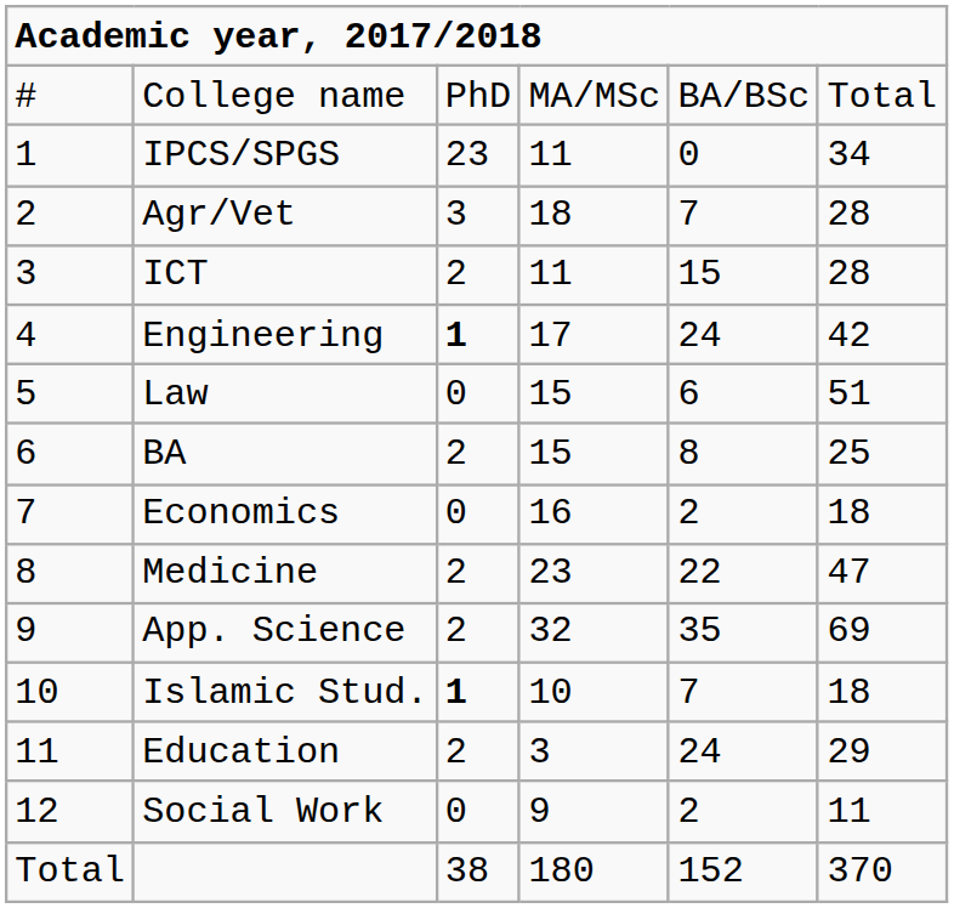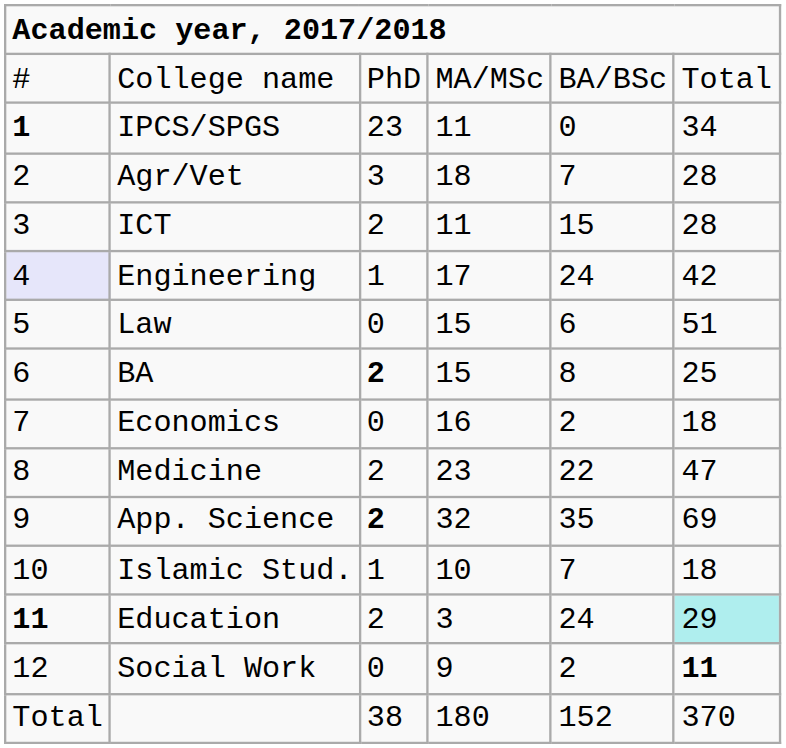IPCS/SPGS | column 1: normal -> bold
Engineering | column 1: no background -> lavender background
Engineering | column 3: bold -> normal
BA | column 3: normal -> bold
App. Science | column 3: normal -> bold
Islamic Stud. | column 3: bold -> normal
Education | column 1: normal -> bold
Education | column 6: no background -> paleturquoise background
Social Work | column 6: normal -> bold
